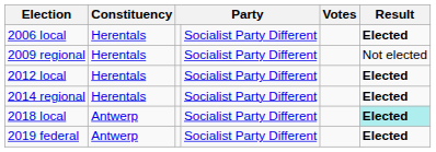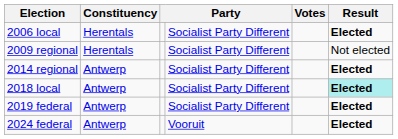- row: 2012 local | Herentals | Socialist Party Different | Elected
2014 regional | Constituency: Herentals -> Antwerp
+ row: 2024 federal | Antwerp | Vooruit | Elected
